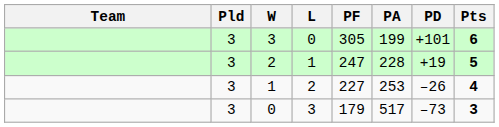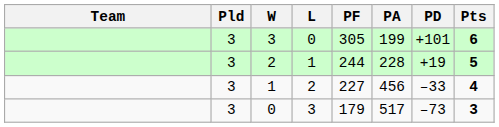row 3 | PF: 247 -> 244
row 4 | PA: 253 -> 456
row 4 | PD: –26 -> –33
